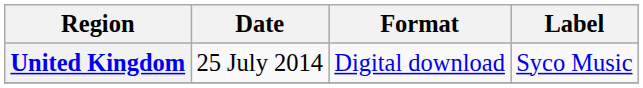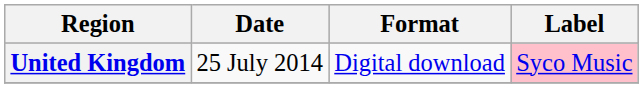United Kingdom | Label: no background -> pink background
